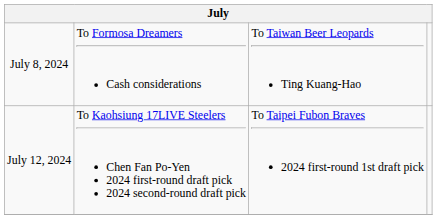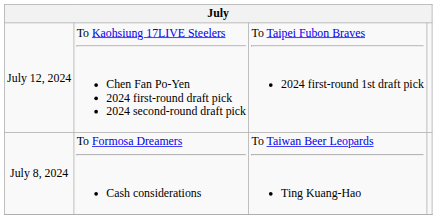rows swapped: July 8, 2024 <-> July 12, 2024
